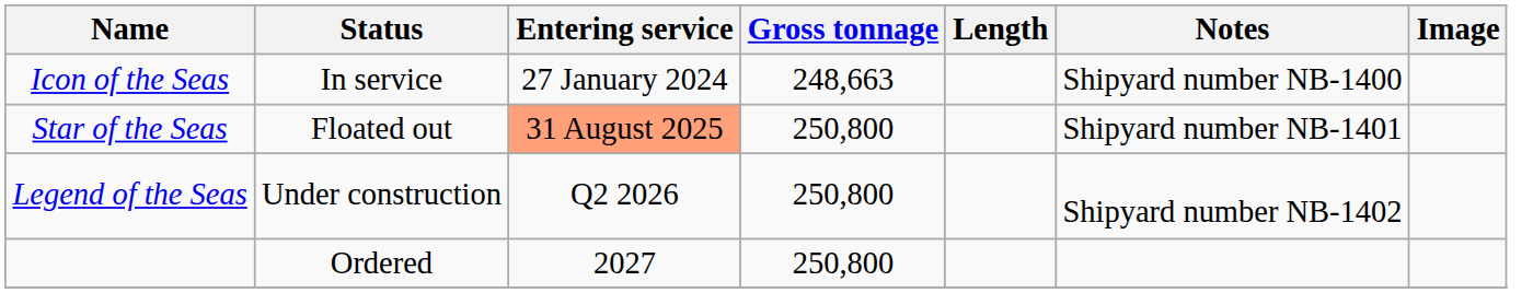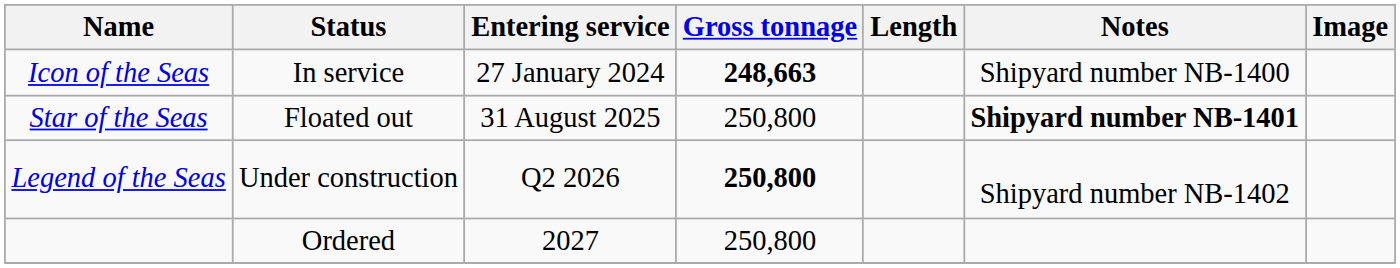Icon of the Seas | Gross tonnage: normal -> bold
Star of the Seas | Entering service: lightsalmon background -> no background
Star of the Seas | Notes: normal -> bold
Legend of the Seas | Gross tonnage: normal -> bold
